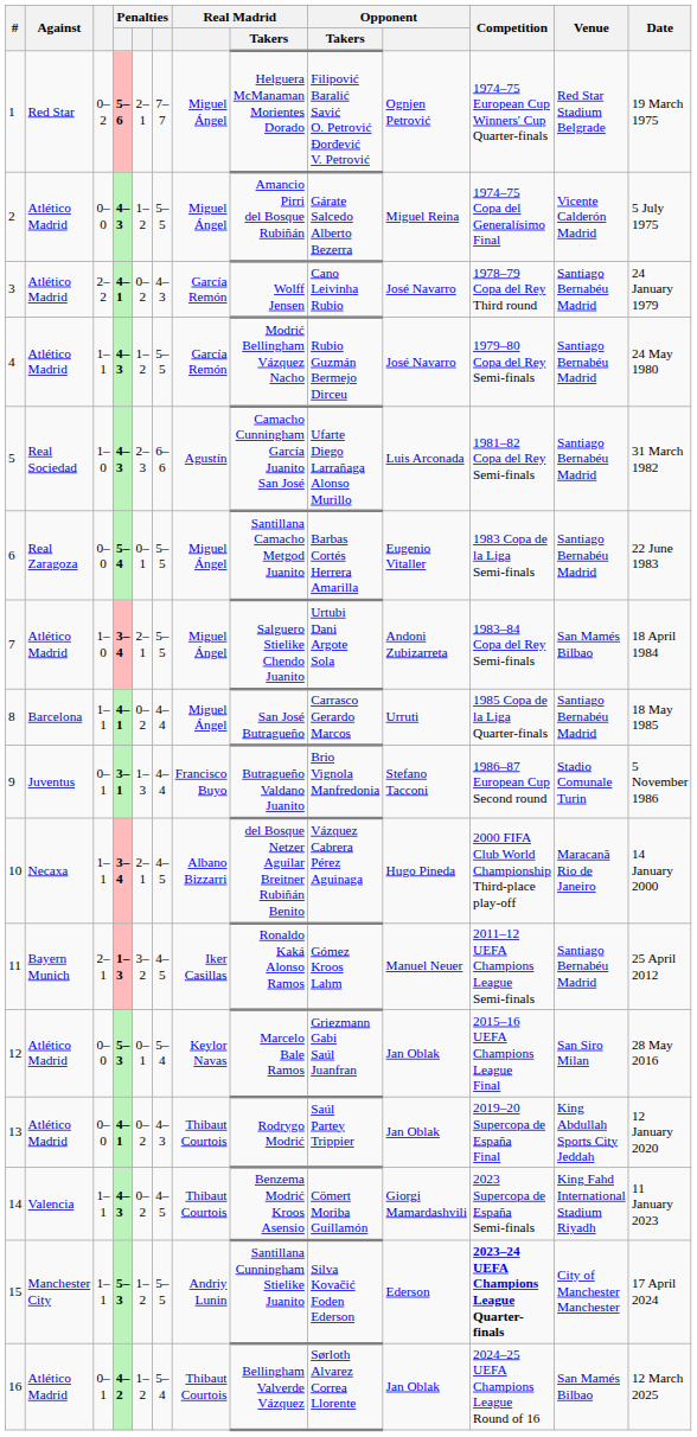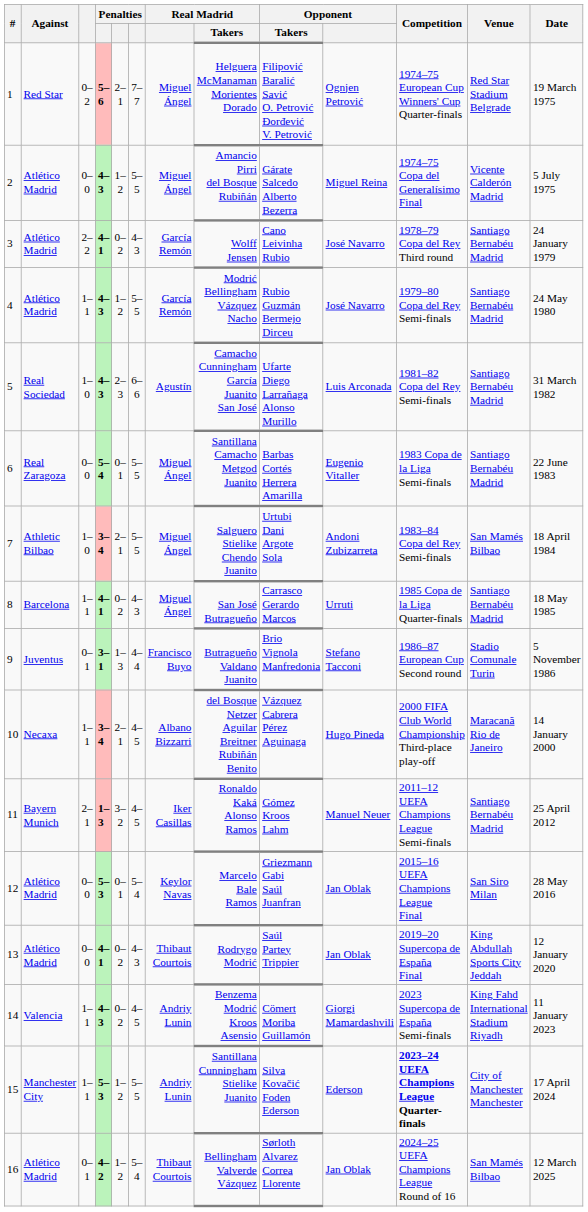7 | Against: Atlético Madrid -> Athletic Bilbao
8 | column 6: 4–4 -> 4–3
14 | Real Madrid: Thibaut Courtois -> Andriy Lunin
